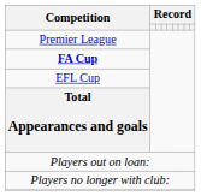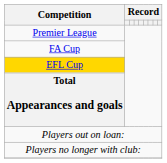FA Cup | Competition: bold -> normal
EFL Cup | Competition: no background -> gold background
